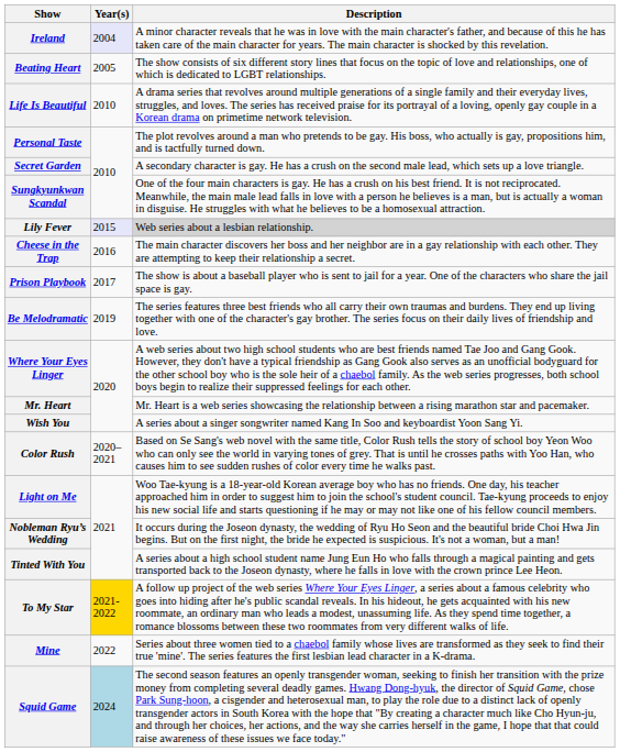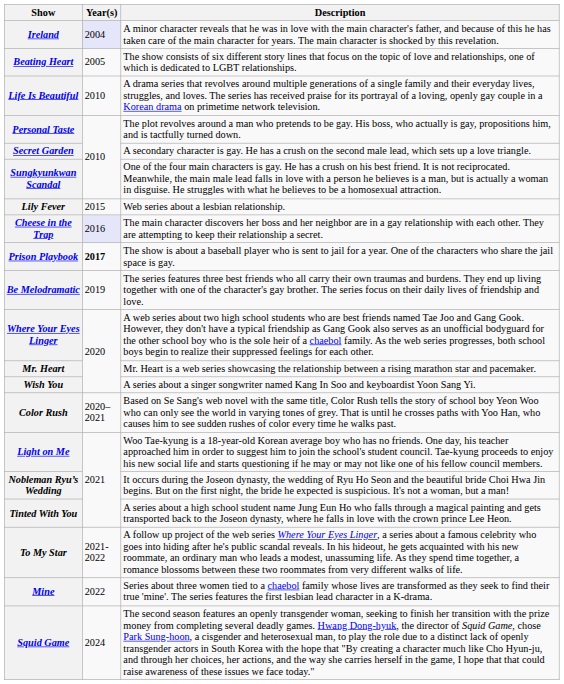Lily Fever | Year(s): lavender background -> no background
Lily Fever | Description: lightgrey background -> no background
Cheese in the Trap | Year(s): no background -> lavender background
Prison Playbook | Year(s): normal -> bold
To My Star | Year(s): gold background -> no background
Squid Game | Year(s): lightblue background -> no background
